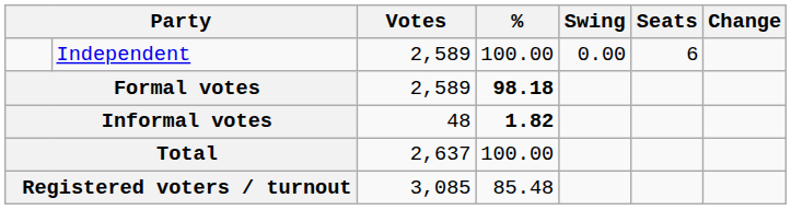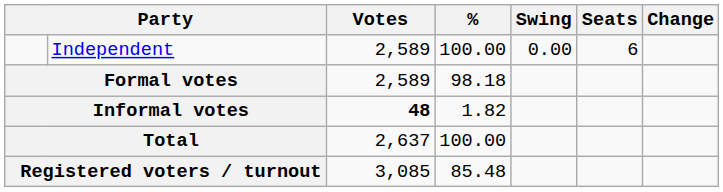Formal votes | %: bold -> normal
Informal votes | Votes: normal -> bold
Informal votes | %: bold -> normal
